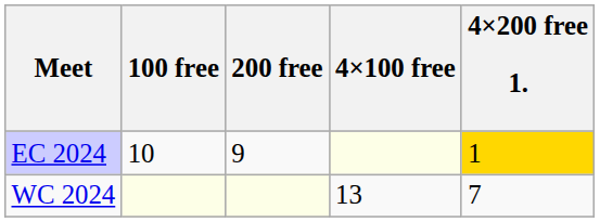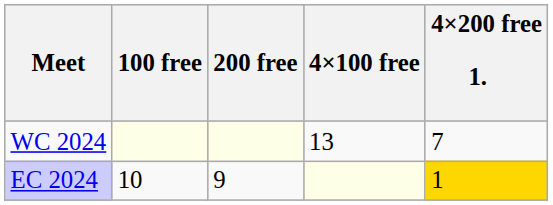rows swapped: WC 2024 <-> EC 2024
